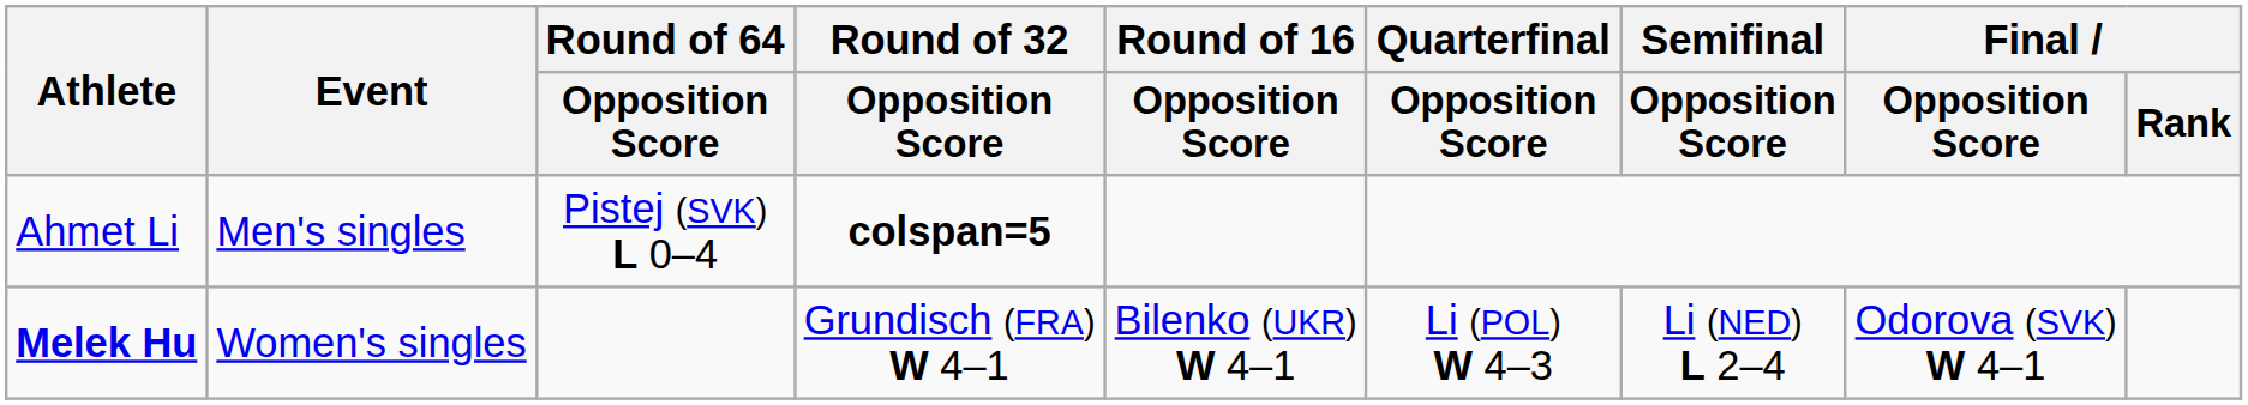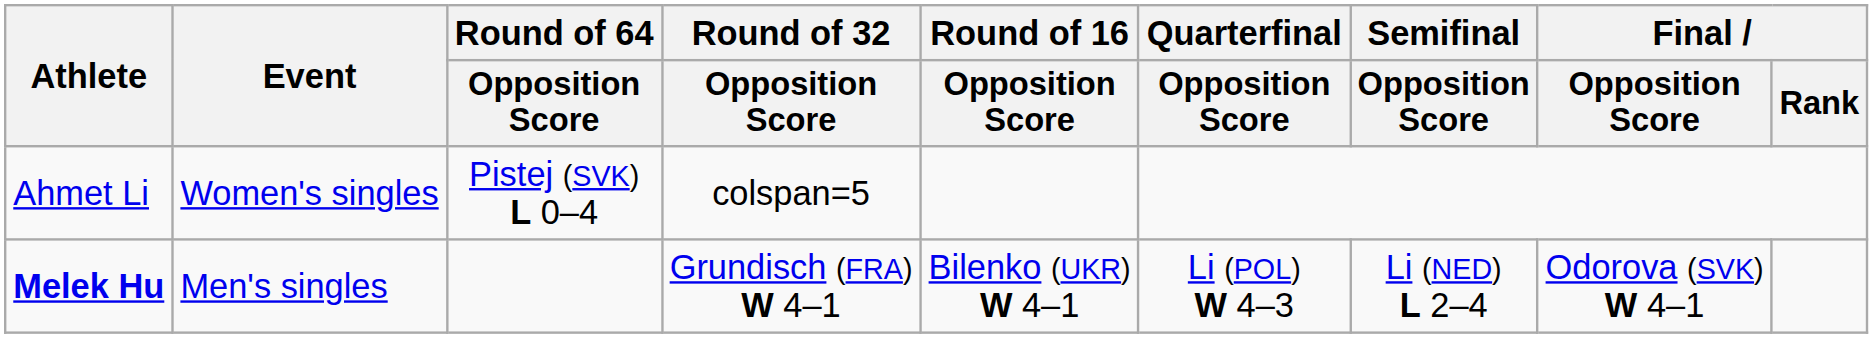Ahmet Li | Event: Men's singles -> Women's singles
Ahmet Li | Round of 32 / Opposition Score: bold -> normal
Melek Hu | Event: Women's singles -> Men's singles
